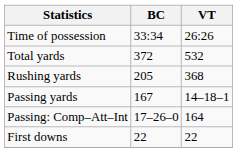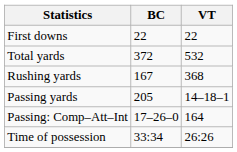rows swapped: First downs <-> Time of possession
Rushing yards | BC: 205 -> 167
Passing yards | BC: 167 -> 205
